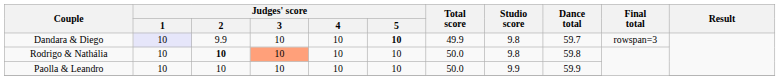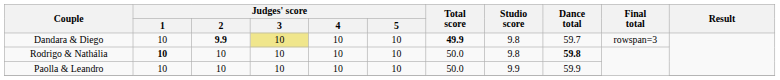Dandara & Diego | Judges' score / 1: lavender background -> no background
Dandara & Diego | Judges' score / 2: normal -> bold
Dandara & Diego | Judges' score / 3: no background -> khaki background
Dandara & Diego | Judges' score / 5: bold -> normal
Dandara & Diego | Total score: normal -> bold
Rodrigo & Nathália | Judges' score / 1: normal -> bold
Rodrigo & Nathália | Judges' score / 2: bold -> normal
Rodrigo & Nathália | Judges' score / 3: lightsalmon background -> no background
Rodrigo & Nathália | Dance total: normal -> bold
